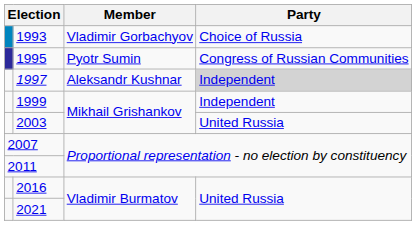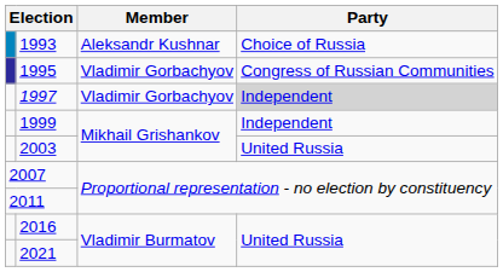1993 | Member: Vladimir Gorbachyov -> Aleksandr Kushnar
1995 | Member: Pyotr Sumin -> Vladimir Gorbachyov
1997 | Member: Aleksandr Kushnar -> Vladimir Gorbachyov
